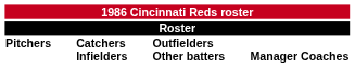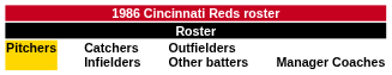Pitchers | column 1: no background -> gold background
